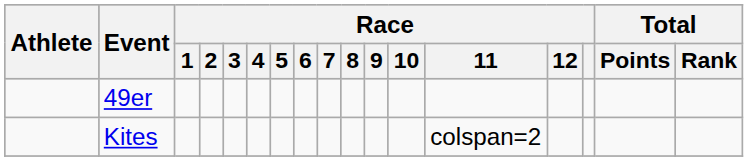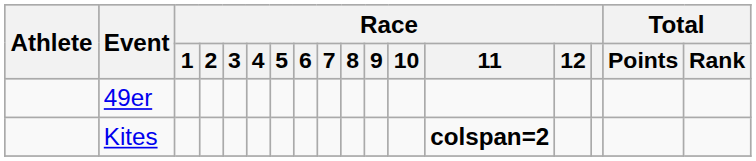Kites | Race / 11: normal -> bold
